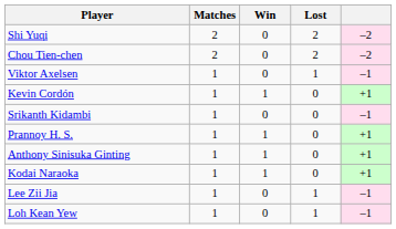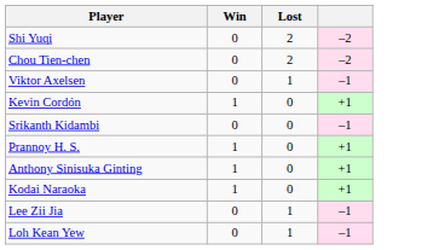- column: Matches | 2 | 2 | 1 | 1 | 1 | 1 | 1 | 1 | 1 | 1
